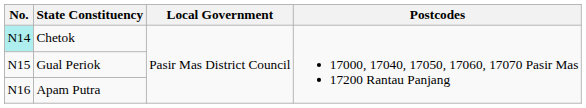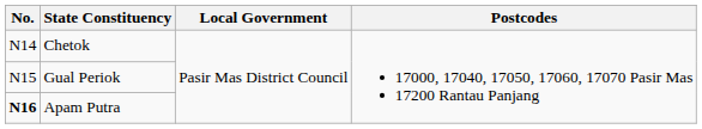Chetok | No.: paleturquoise background -> no background
Apam Putra | No.: normal -> bold
